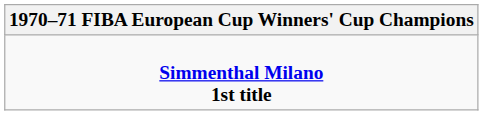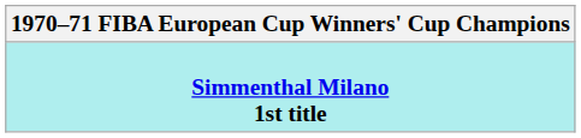row 2 | column 1: no background -> paleturquoise background
